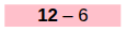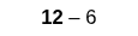row 1 | column 1: pink background -> no background
